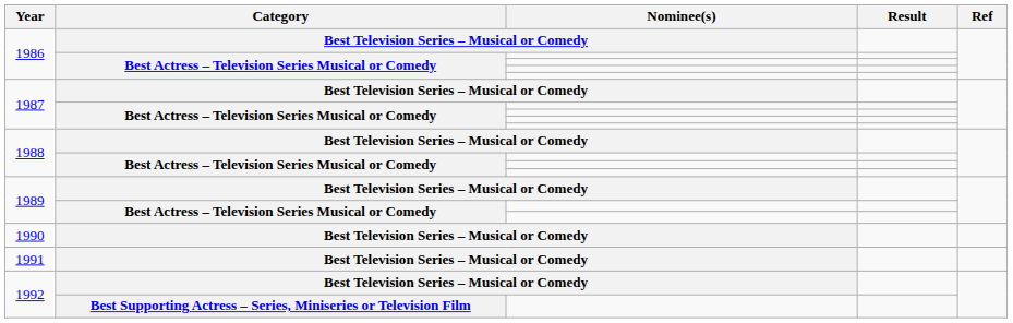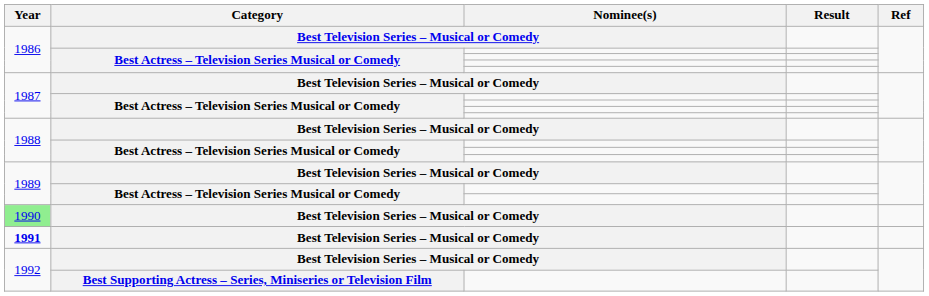1990 | Year: no background -> lightgreen background
1991 | Year: normal -> bold
